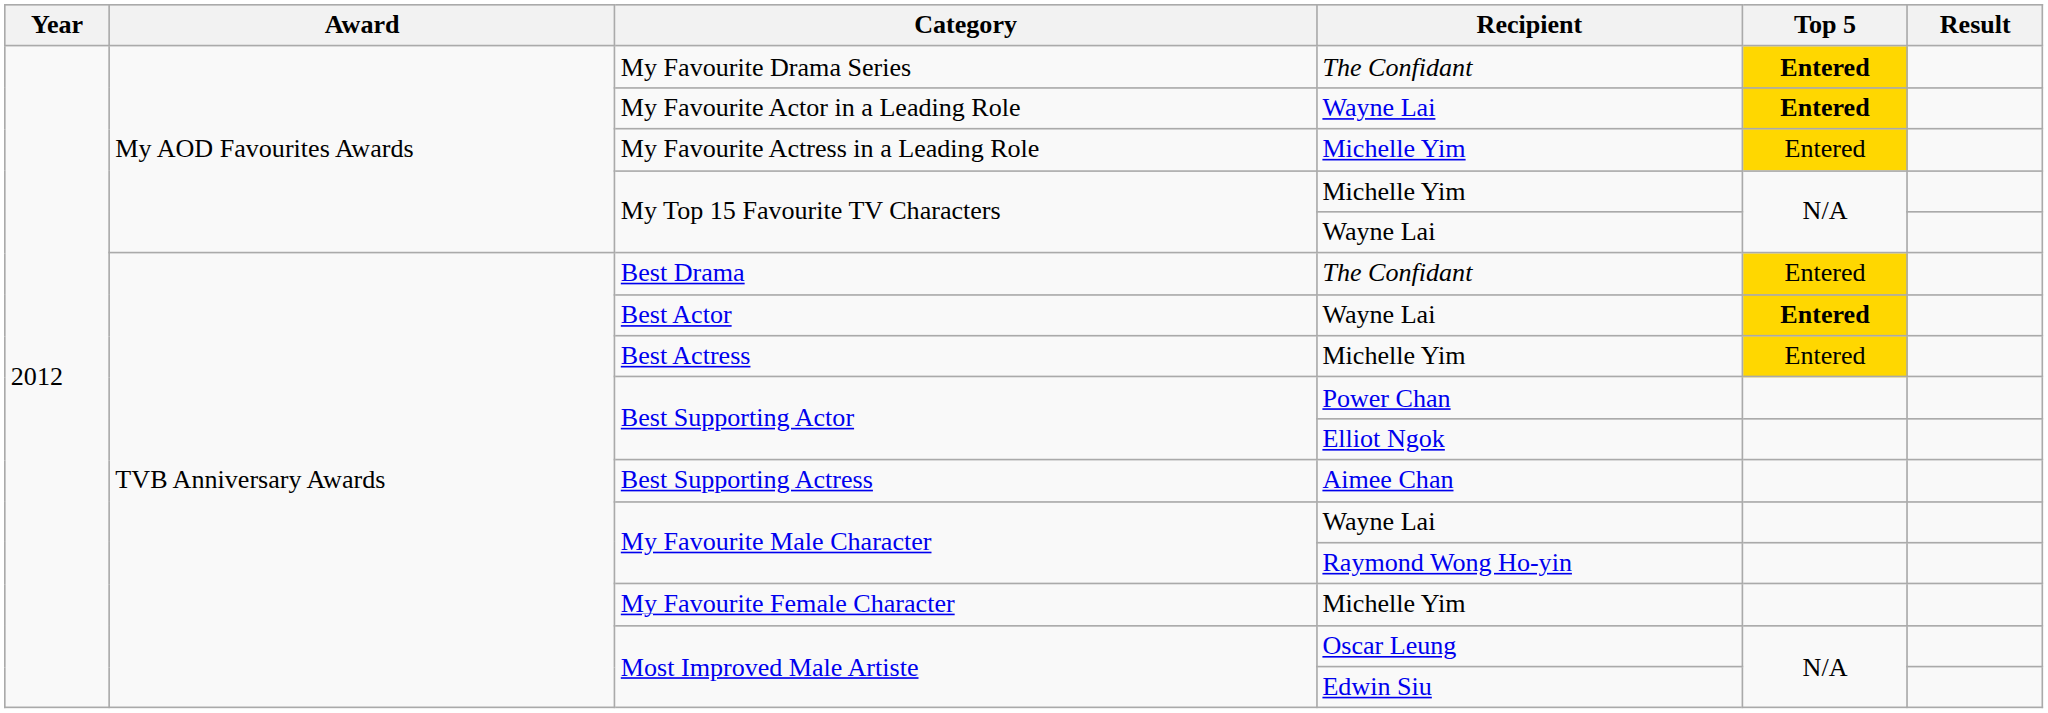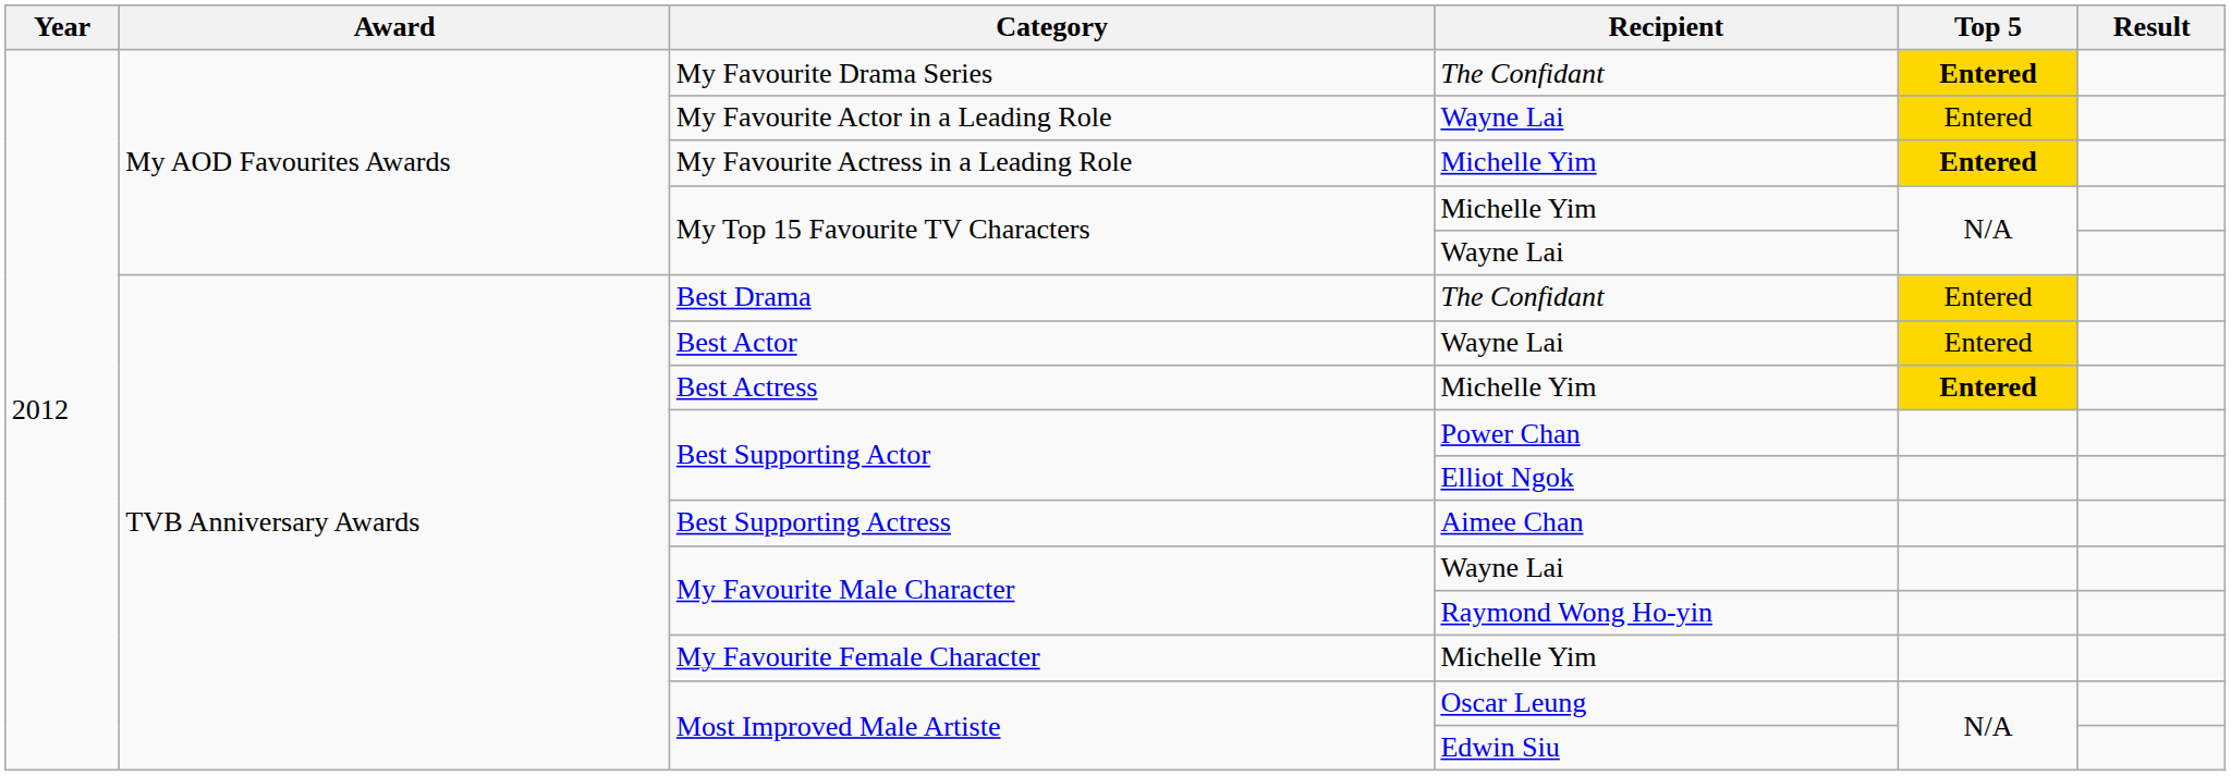My Favourite Actor in a Leading Role | Top 5: bold -> normal
My Favourite Actress in a Leading Role | Top 5: normal -> bold
Best Actor | Top 5: bold -> normal
Best Actress | Top 5: normal -> bold
